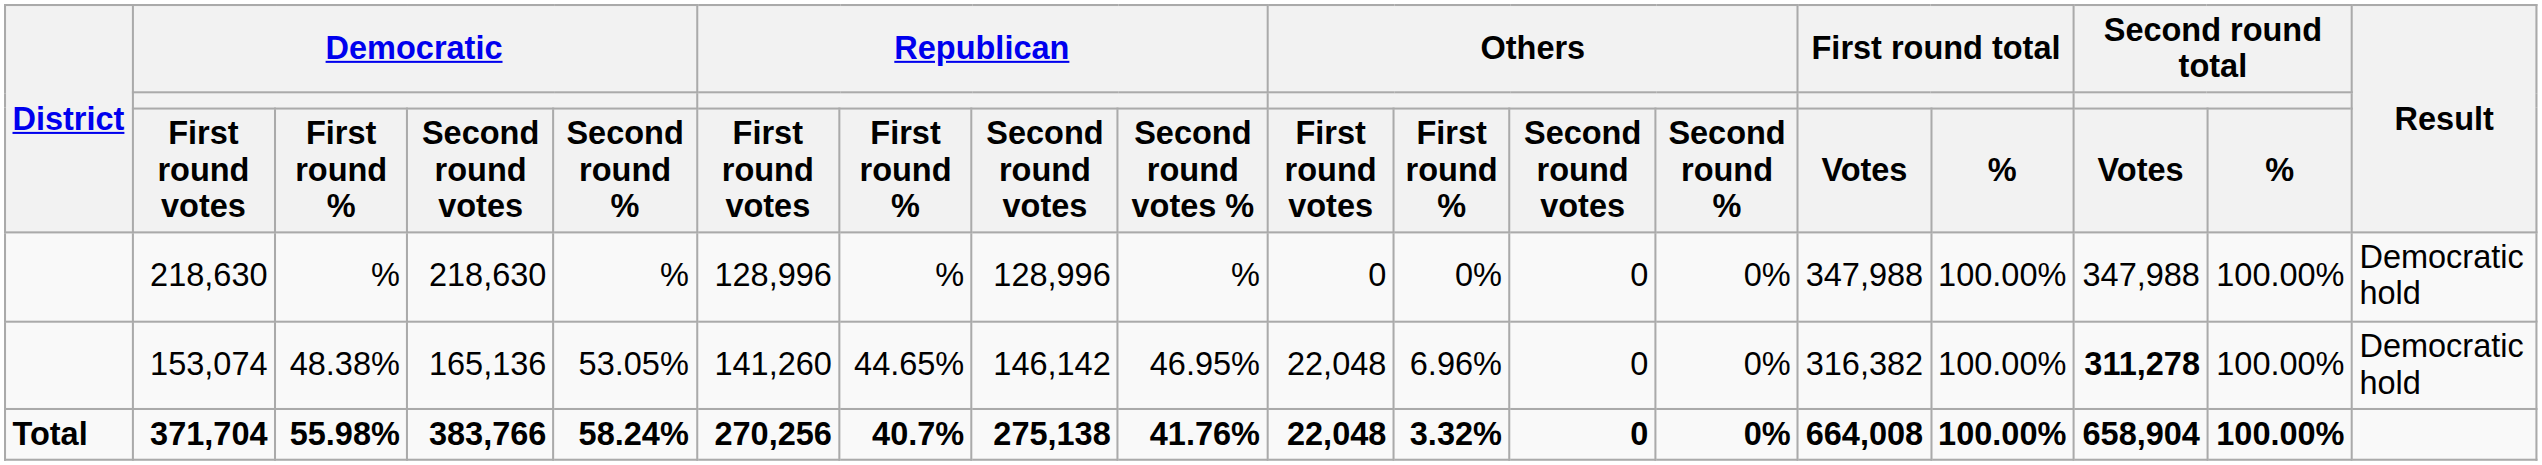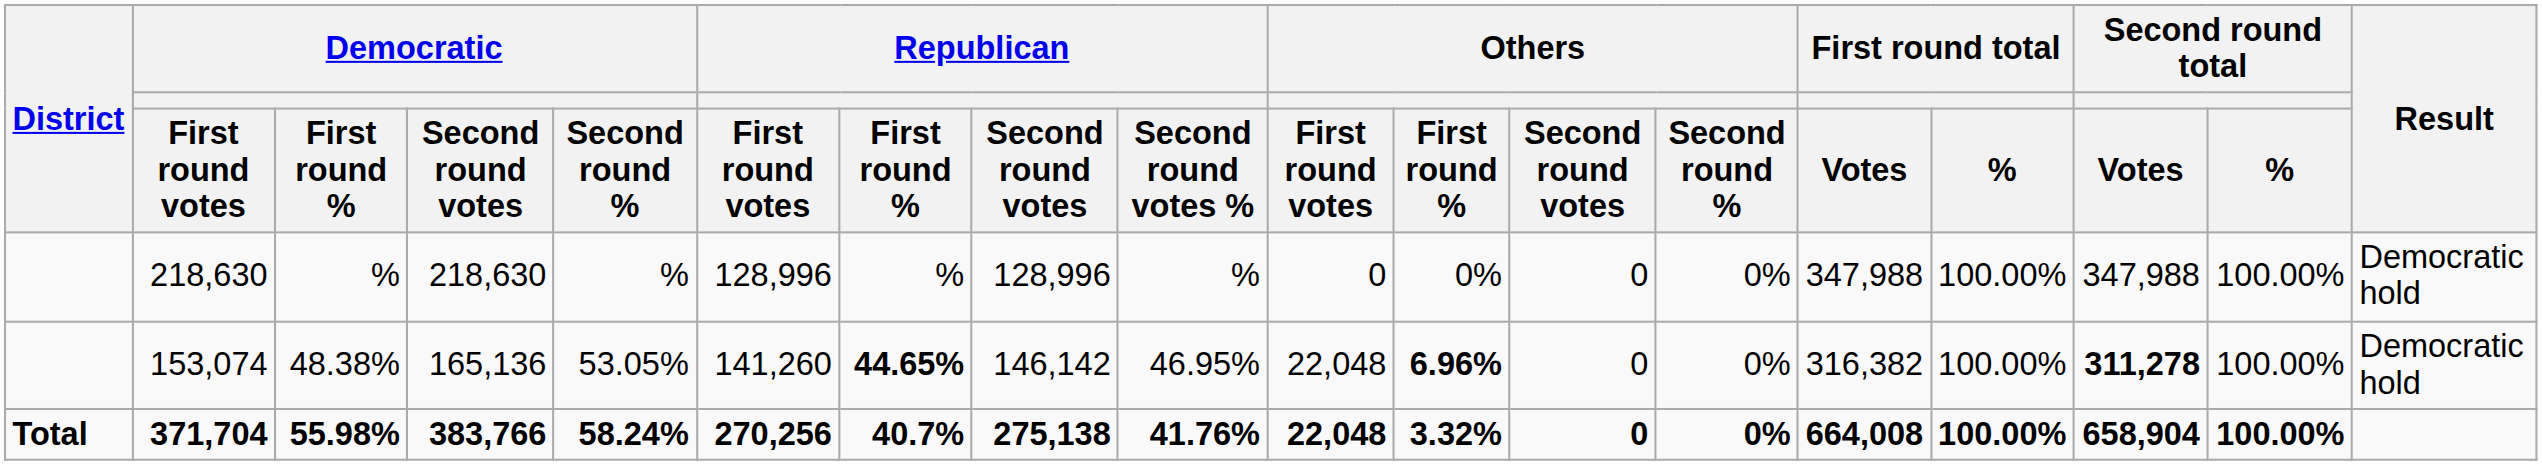153,074 | Republican / First round %: normal -> bold
153,074 | Others / First round %: normal -> bold
